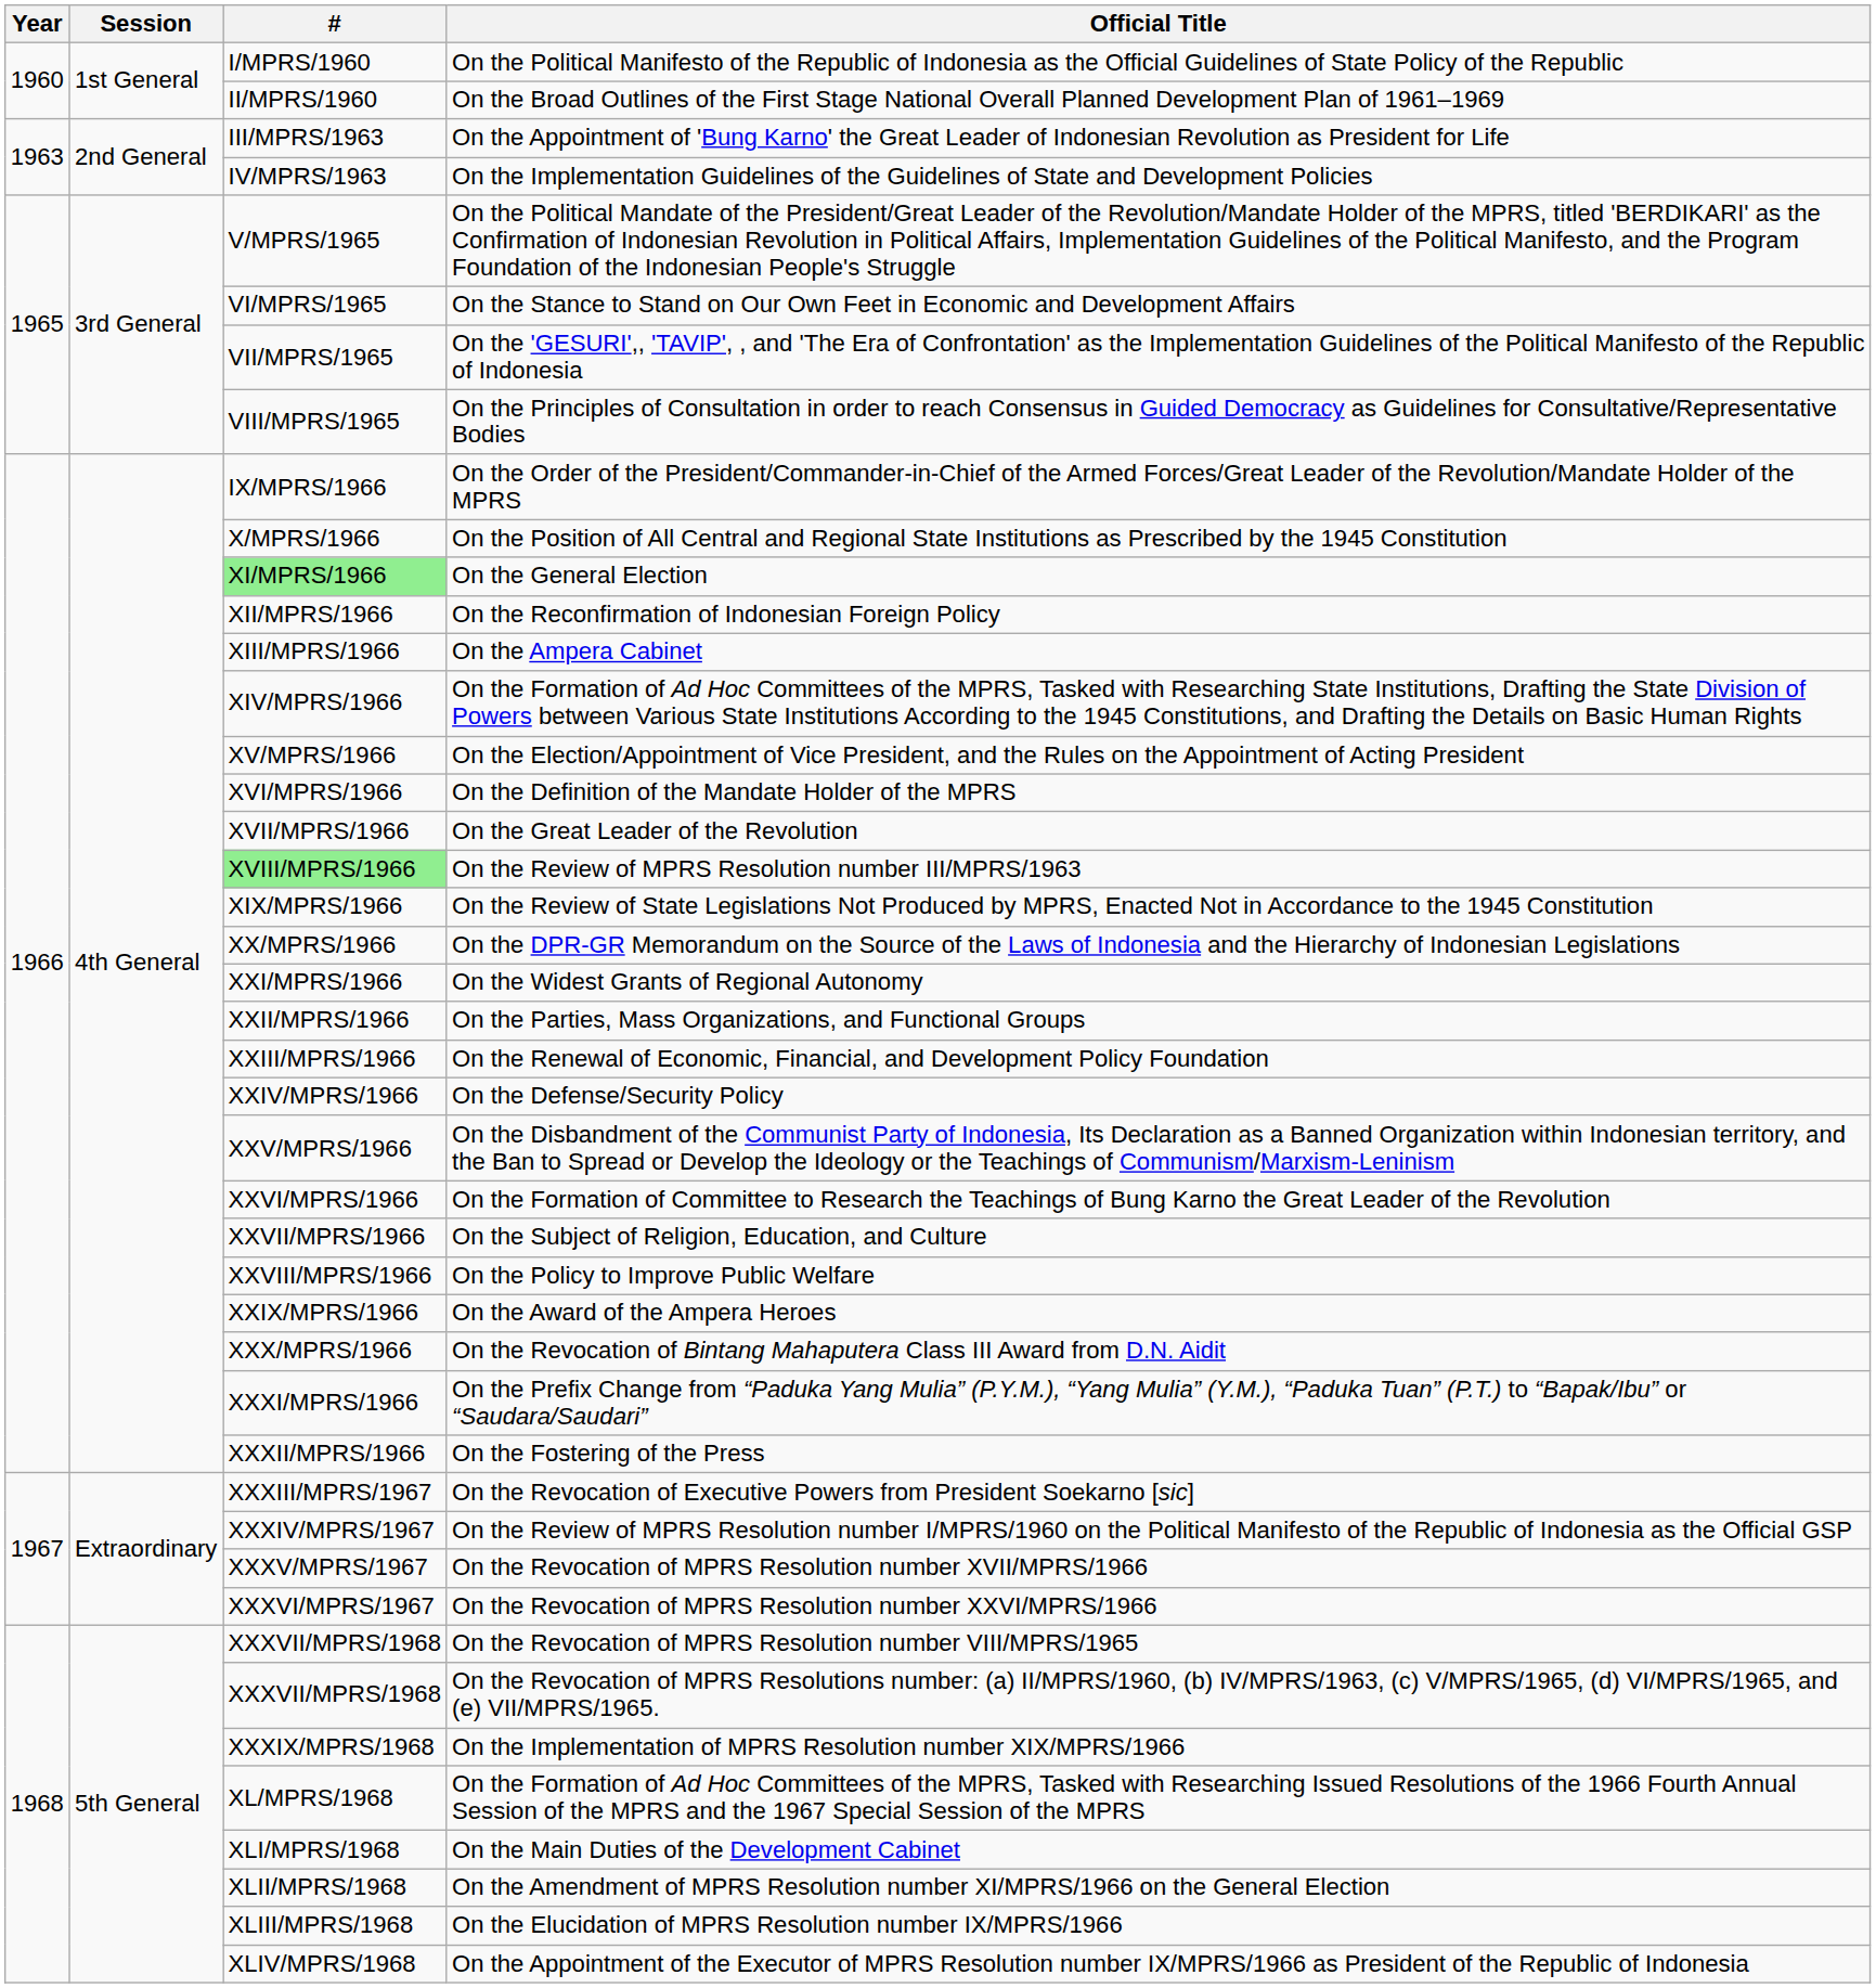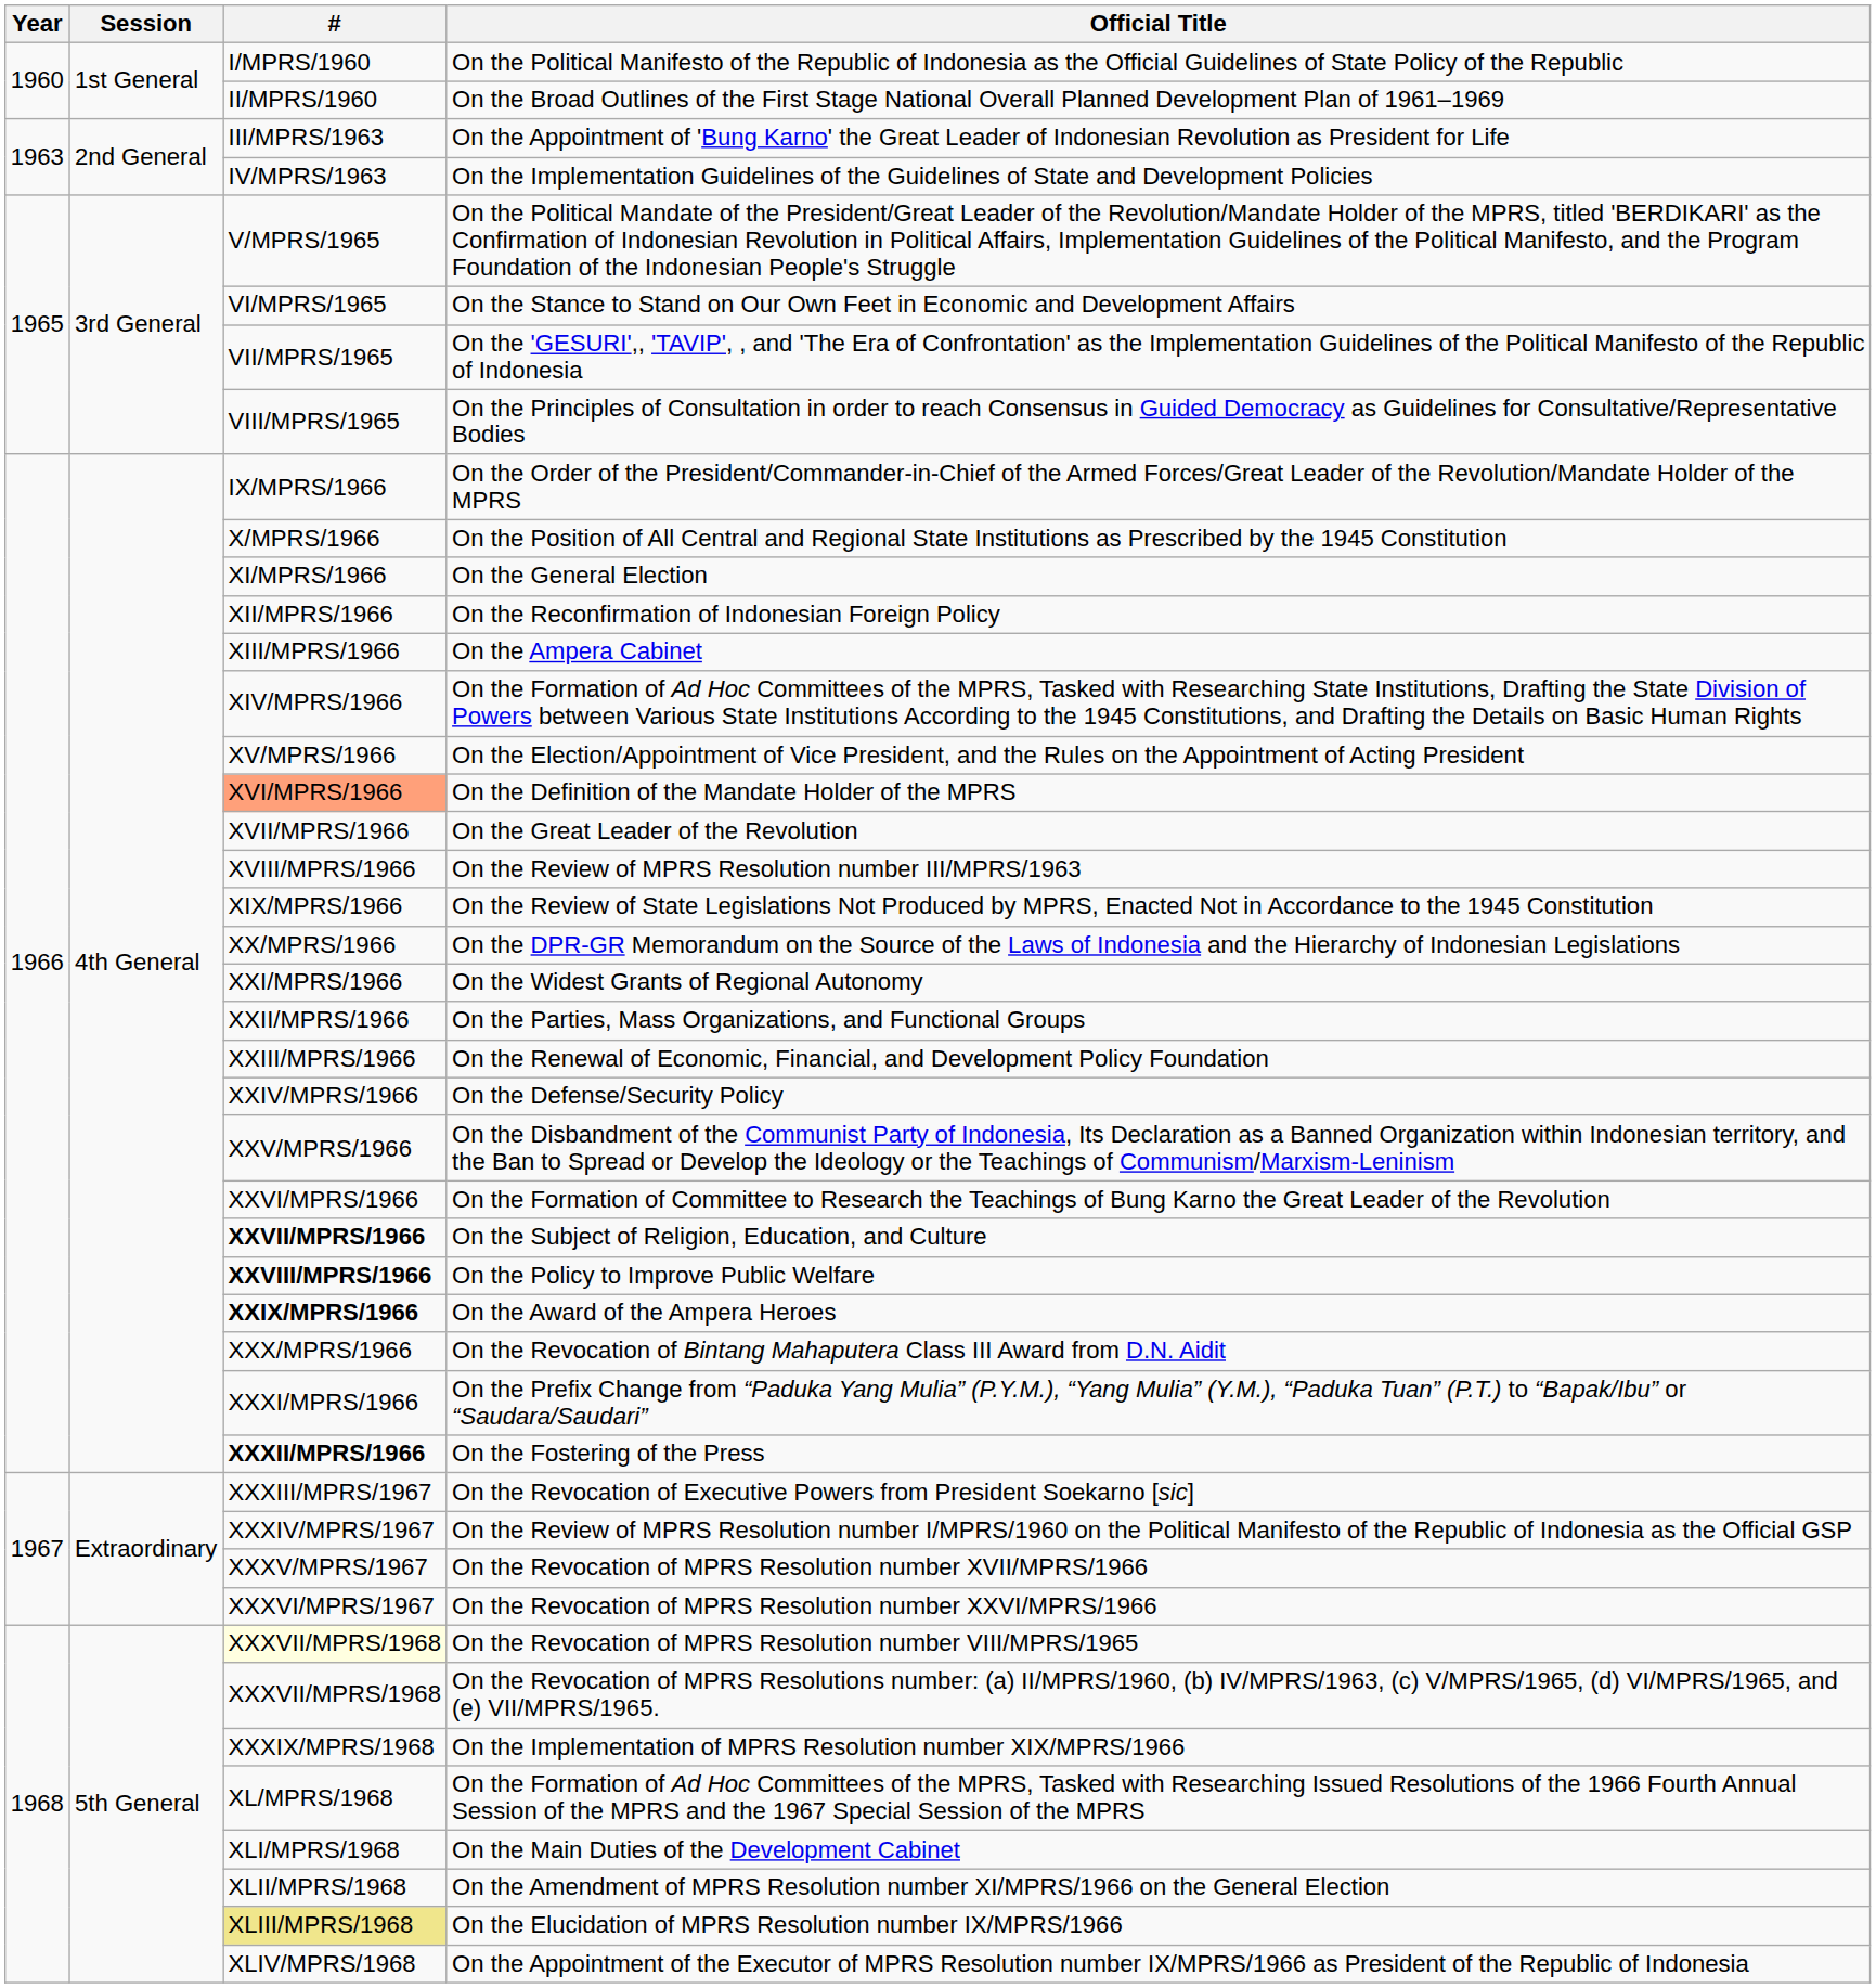On the General Election | #: lightgreen background -> no background
On the Definition of the Mandate Holder of the MPRS | #: no background -> lightsalmon background
On the Review of MPRS Resolution number III/MPRS/1963 | #: lightgreen background -> no background
On the Subject of Religion, Education, and Culture | #: normal -> bold
On the Policy to Improve Public Welfare | #: normal -> bold
On the Award of the Ampera Heroes | #: normal -> bold
On the Fostering of the Press | #: normal -> bold
On the Revocation of MPRS Resolution number VIII/MPRS/1965 | #: no background -> lightyellow background
On the Elucidation of MPRS Resolution number IX/MPRS/1966 | #: no background -> khaki background
